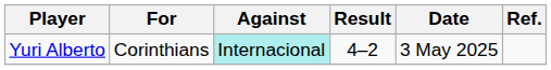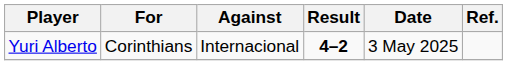Yuri Alberto | Against: paleturquoise background -> no background
Yuri Alberto | Result: normal -> bold
